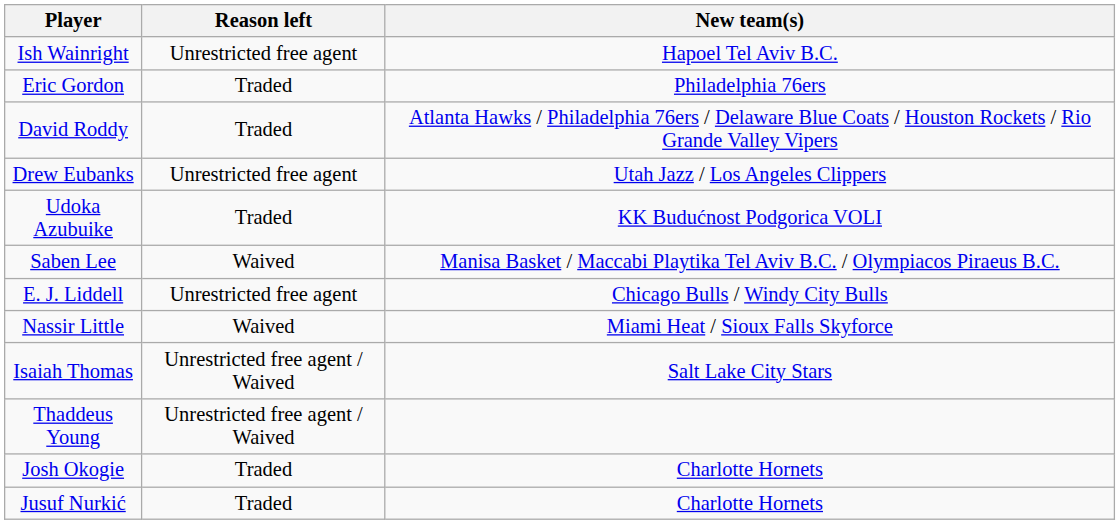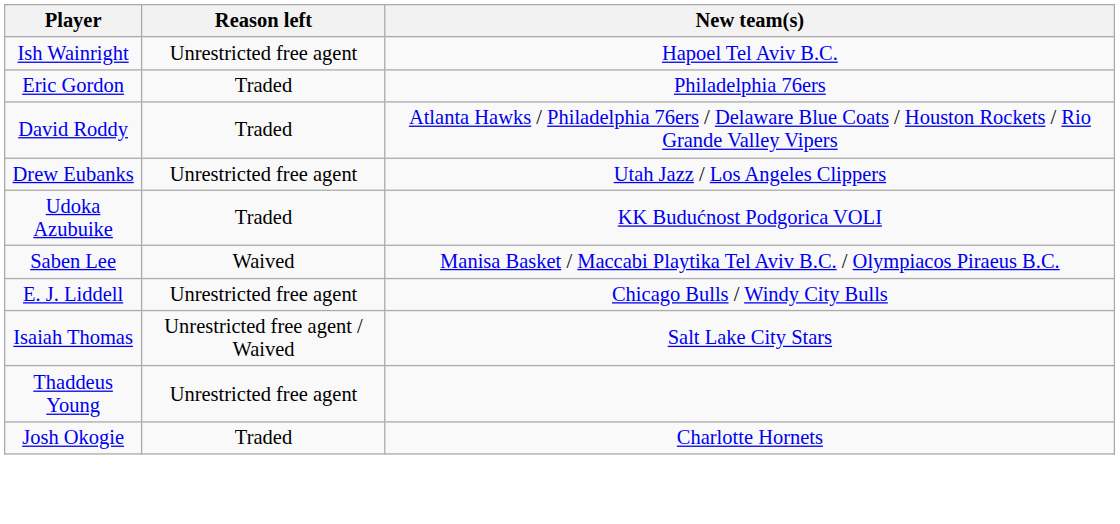- row: Nassir Little | Waived | Miami Heat / Sioux Falls Skyforce
Thaddeus Young | Reason left: Unrestricted free agent / Waived -> Unrestricted free agent
- row: Jusuf Nurkić | Traded | Charlotte Hornets
